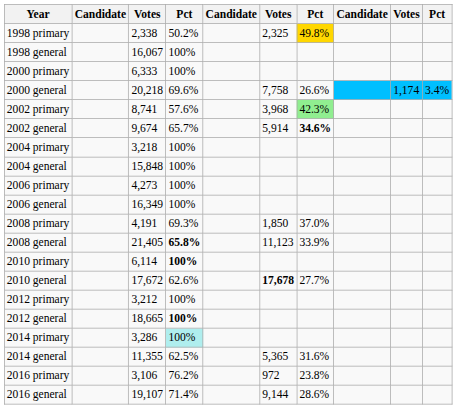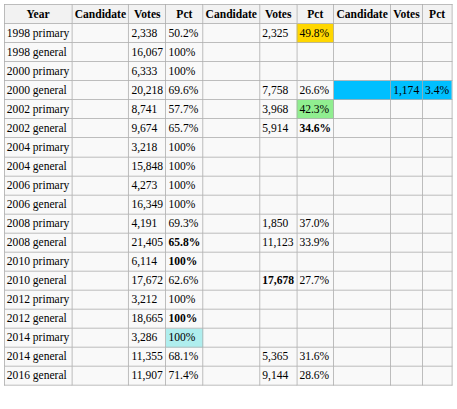2002 primary | column 4: 57.6% -> 57.7%
2014 general | column 4: 62.5% -> 68.1%
- row: 2016 primary | 3,106 | 76.2% | 972 | 23.8%
2016 general | column 3: 19,107 -> 11,907
